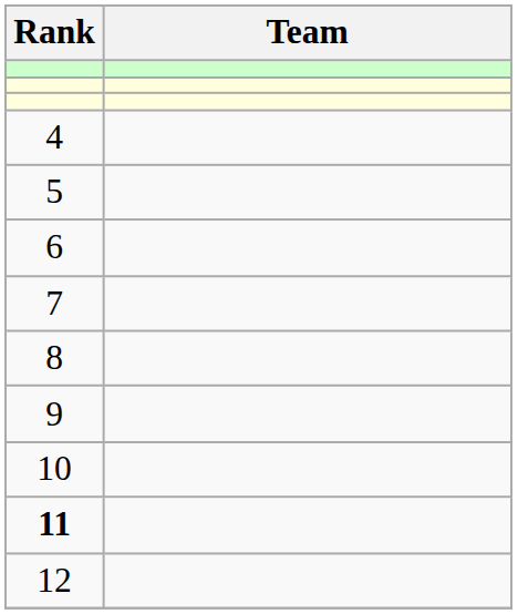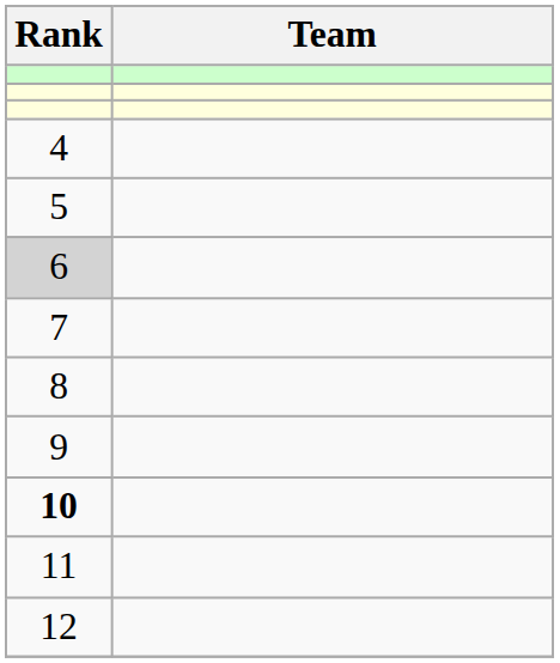row 7 | Rank: no background -> lightgrey background
row 11 | Rank: normal -> bold
row 12 | Rank: bold -> normal
